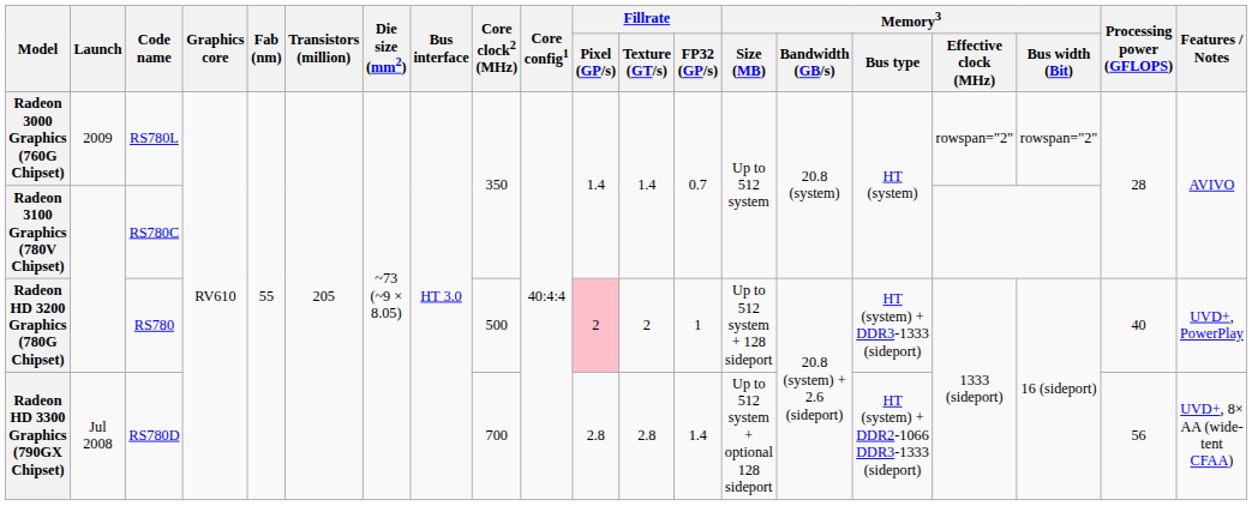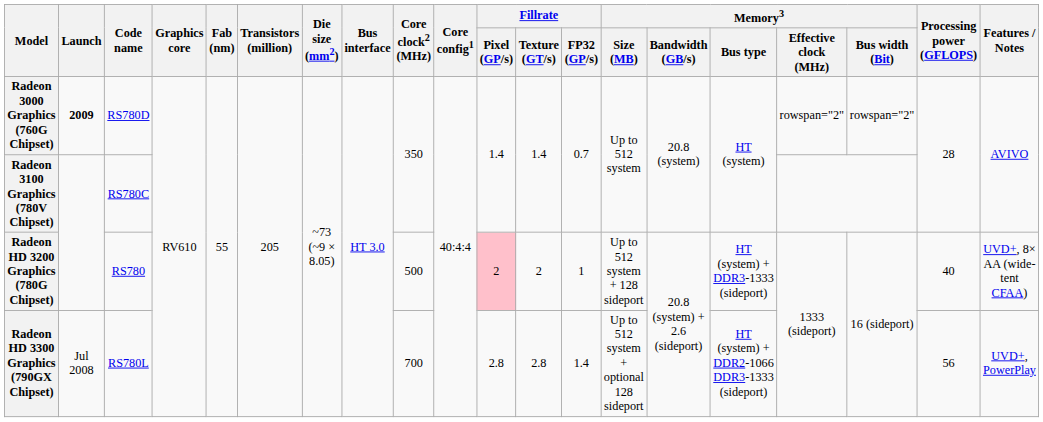Radeon 3000 Graphics (760G Chipset) | Launch: normal -> bold
Radeon 3000 Graphics (760G Chipset) | Code name: RS780L -> RS780D
Radeon HD 3200 Graphics (780G Chipset) | Features / Notes: UVD+, PowerPlay -> UVD+, 8× AA (wide-tent CFAA)
Radeon HD 3300 Graphics (790GX Chipset) | Code name: RS780D -> RS780L
Radeon HD 3300 Graphics (790GX Chipset) | Features / Notes: UVD+, 8× AA (wide-tent CFAA) -> UVD+, PowerPlay
